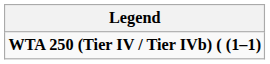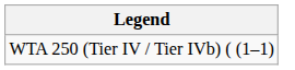row 2 | column 1: bold -> normal
